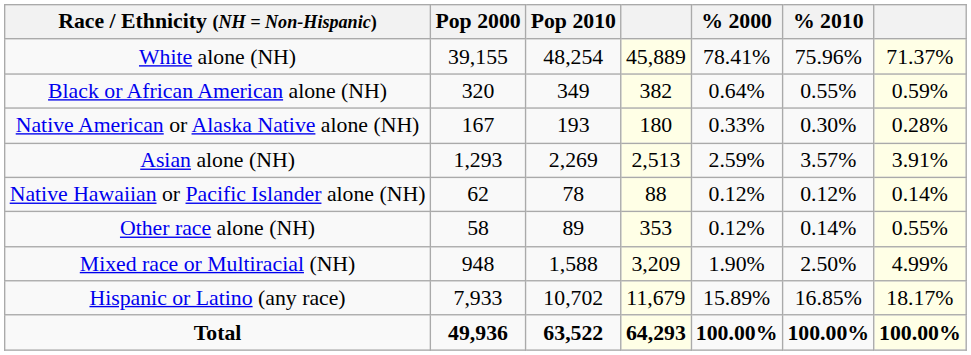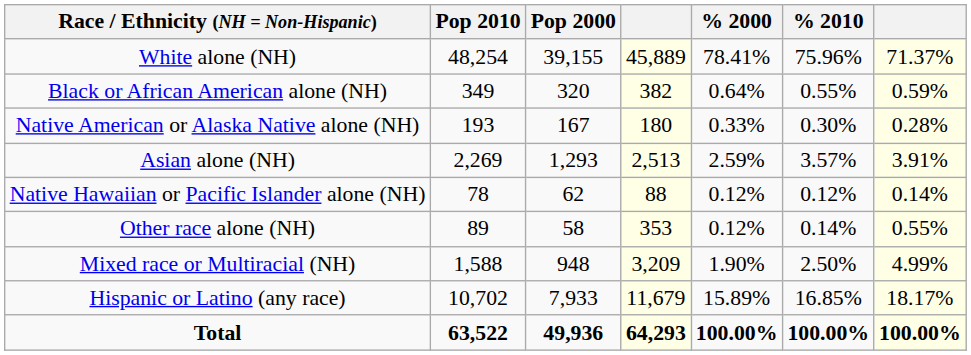columns swapped: Pop 2000 <-> Pop 2010
